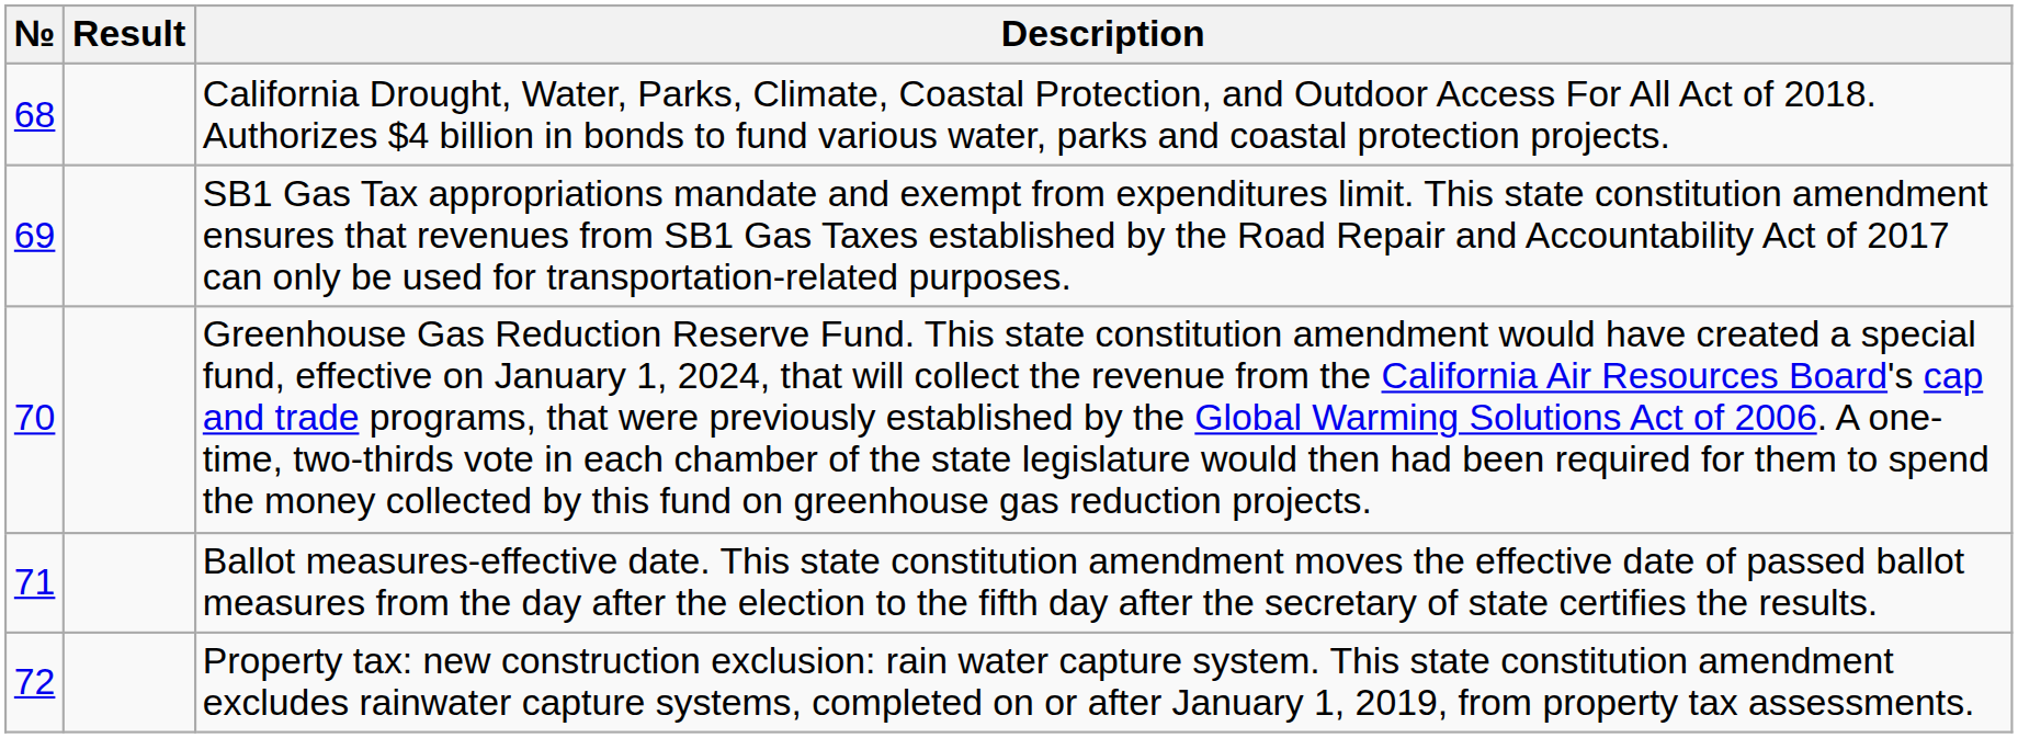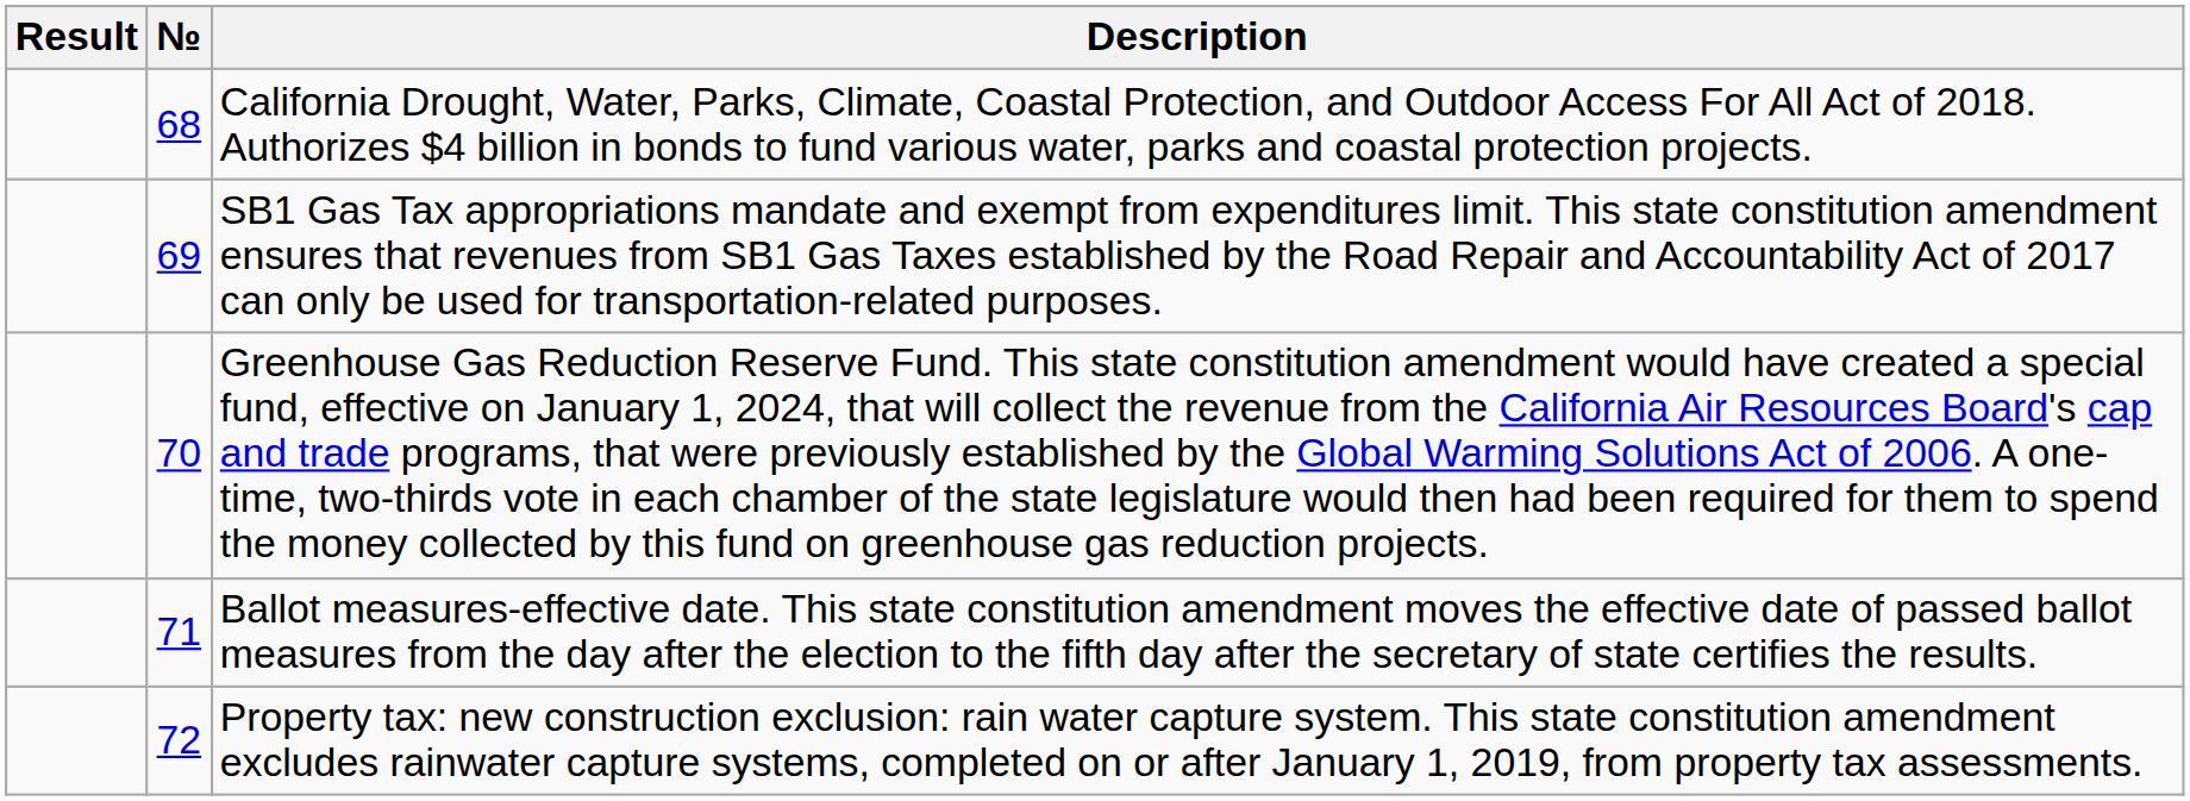columns swapped: № <-> Result
